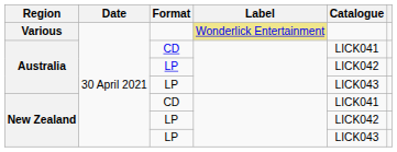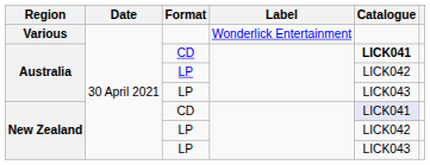Various | Label: khaki background -> no background
Australia / CD | Catalogue: normal -> bold
New Zealand / CD | Catalogue: no background -> lavender background
